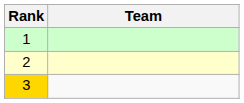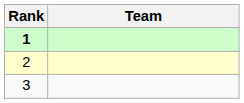1 | Rank: normal -> bold
3 | Rank: gold background -> no background
